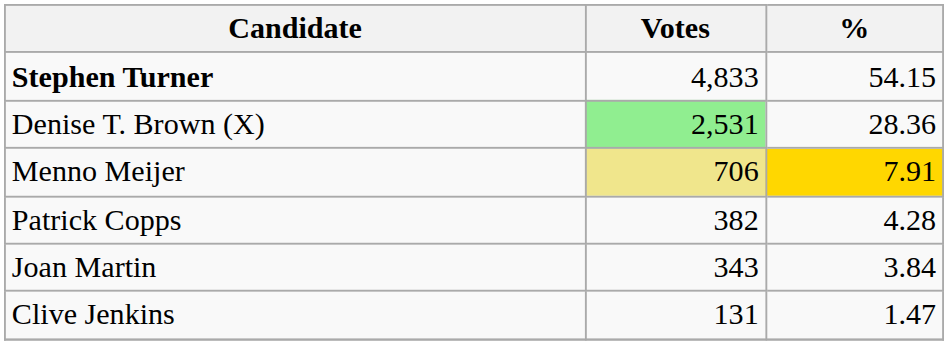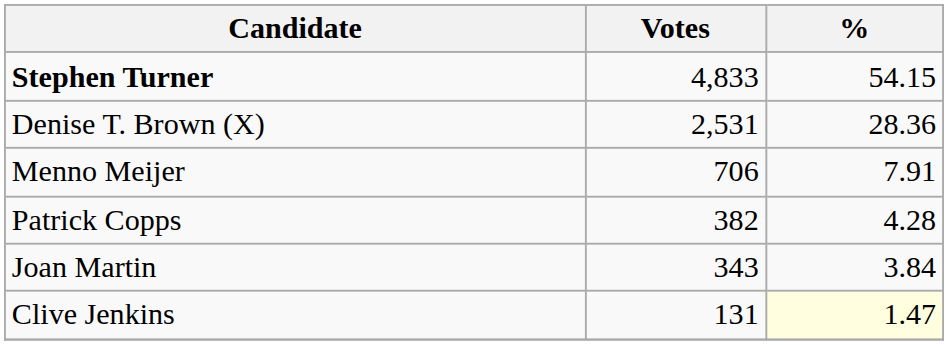Denise T. Brown (X) | Votes: lightgreen background -> no background
Menno Meijer | Votes: khaki background -> no background
Menno Meijer | %: gold background -> no background
Clive Jenkins | %: no background -> lightyellow background
